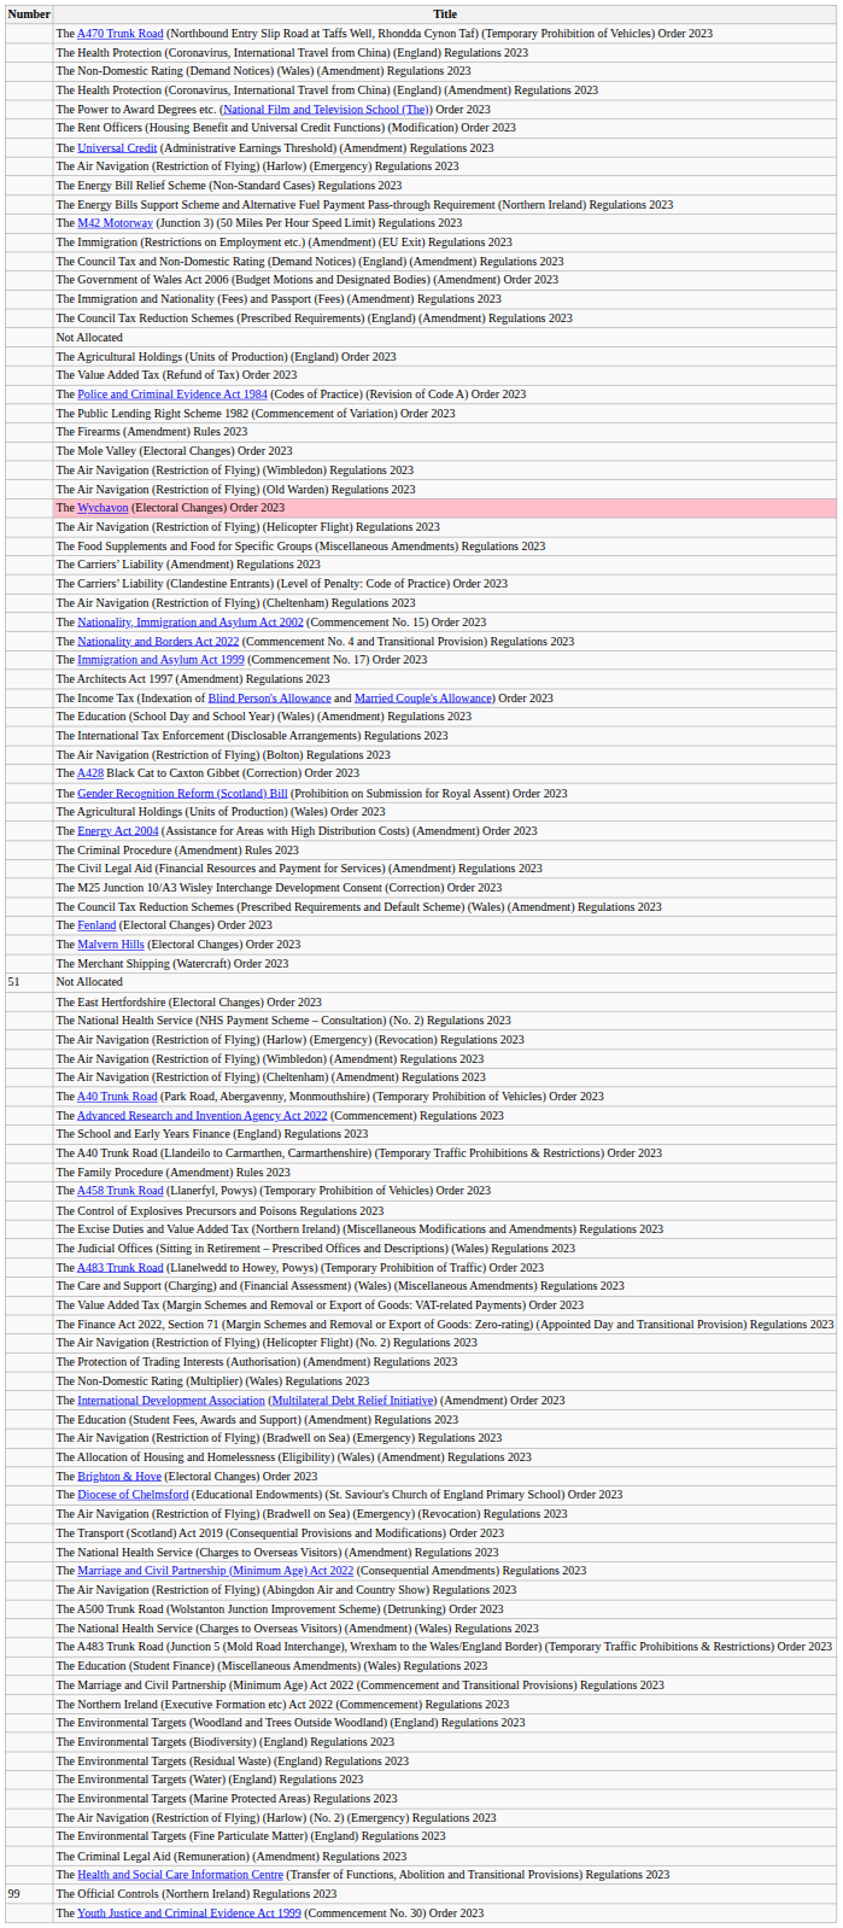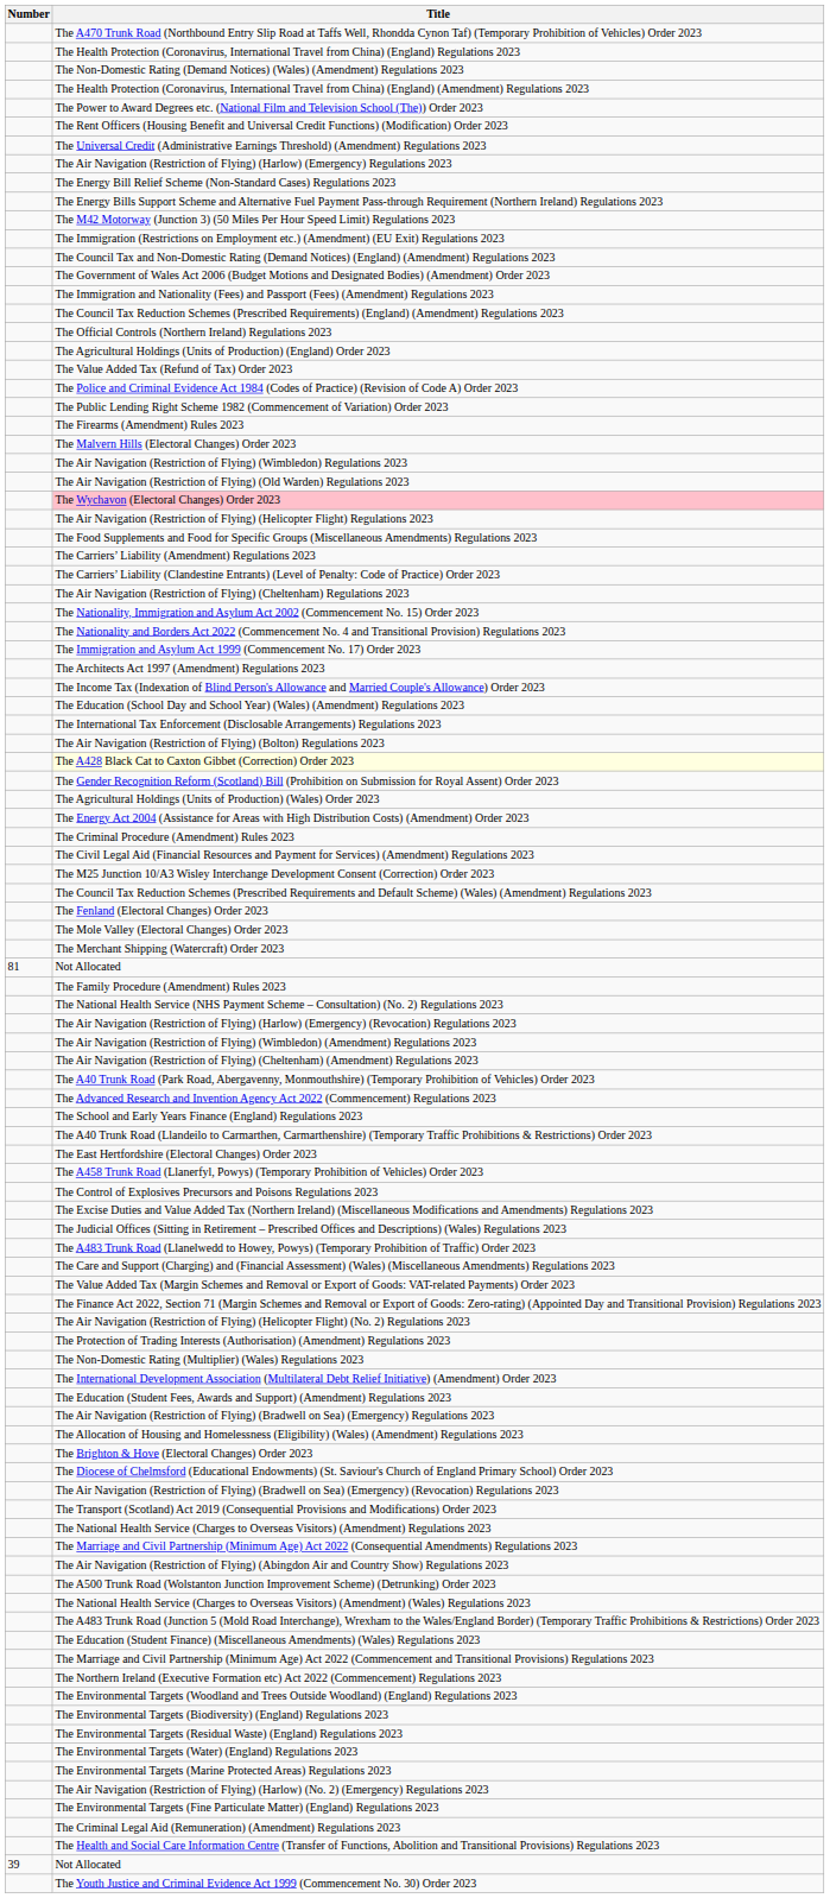row 18 | Title: Not Allocated -> The Official Controls (Northern Ireland) Regulations 2023
row 24 | Title: The Mole Valley (Electoral Changes) Order 2023 -> The Malvern Hills (Electoral Changes) Order 2023
row 41 | Title: no background -> lightyellow background
row 50 | Title: The Malvern Hills (Electoral Changes) Order 2023 -> The Mole Valley (Electoral Changes) Order 2023
row 52 | Number: 51 -> 81
row 53 | Title: The East Hertfordshire (Electoral Changes) Order 2023 -> The Family Procedure (Amendment) Rules 2023
row 62 | Title: The Family Procedure (Amendment) Rules 2023 -> The East Hertfordshire (Electoral Changes) Order 2023
row 100 | Number: 99 -> 39
row 100 | Title: The Official Controls (Northern Ireland) Regulations 2023 -> Not Allocated
